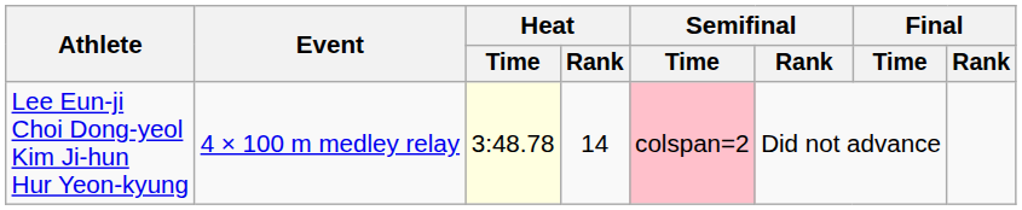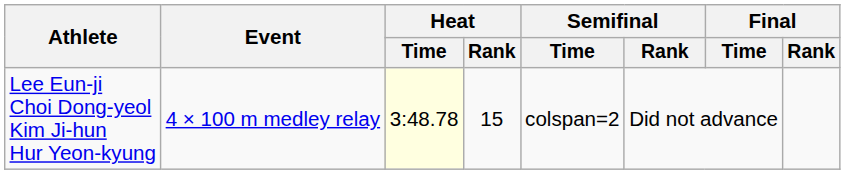Lee Eun-ji Choi Dong-yeol Kim Ji-hun Hur Yeon-kyung | Heat / Rank: 14 -> 15
Lee Eun-ji Choi Dong-yeol Kim Ji-hun Hur Yeon-kyung | Semifinal / Time: pink background -> no background
